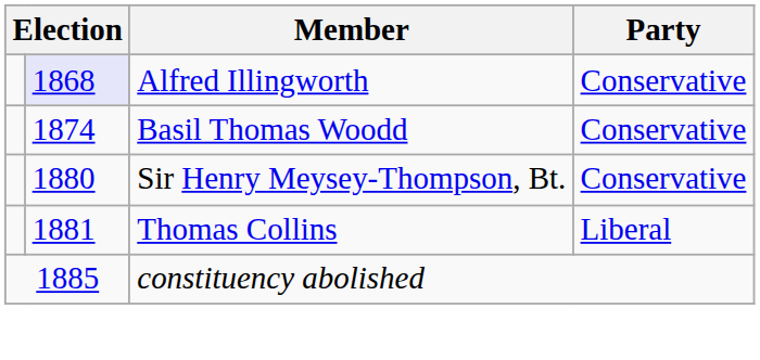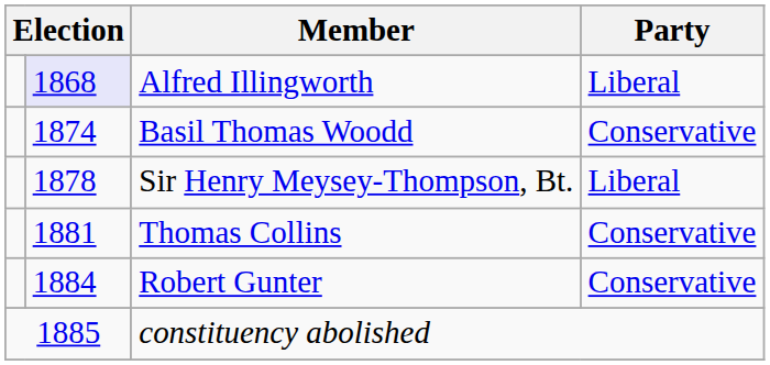Alfred Illingworth | Party: Conservative -> Liberal
Sir Henry Meysey-Thompson, Bt. | column 2: 1880 -> 1878
Sir Henry Meysey-Thompson, Bt. | Party: Conservative -> Liberal
Thomas Collins | Party: Liberal -> Conservative
+ row: 1884 | Robert Gunter | Conservative
